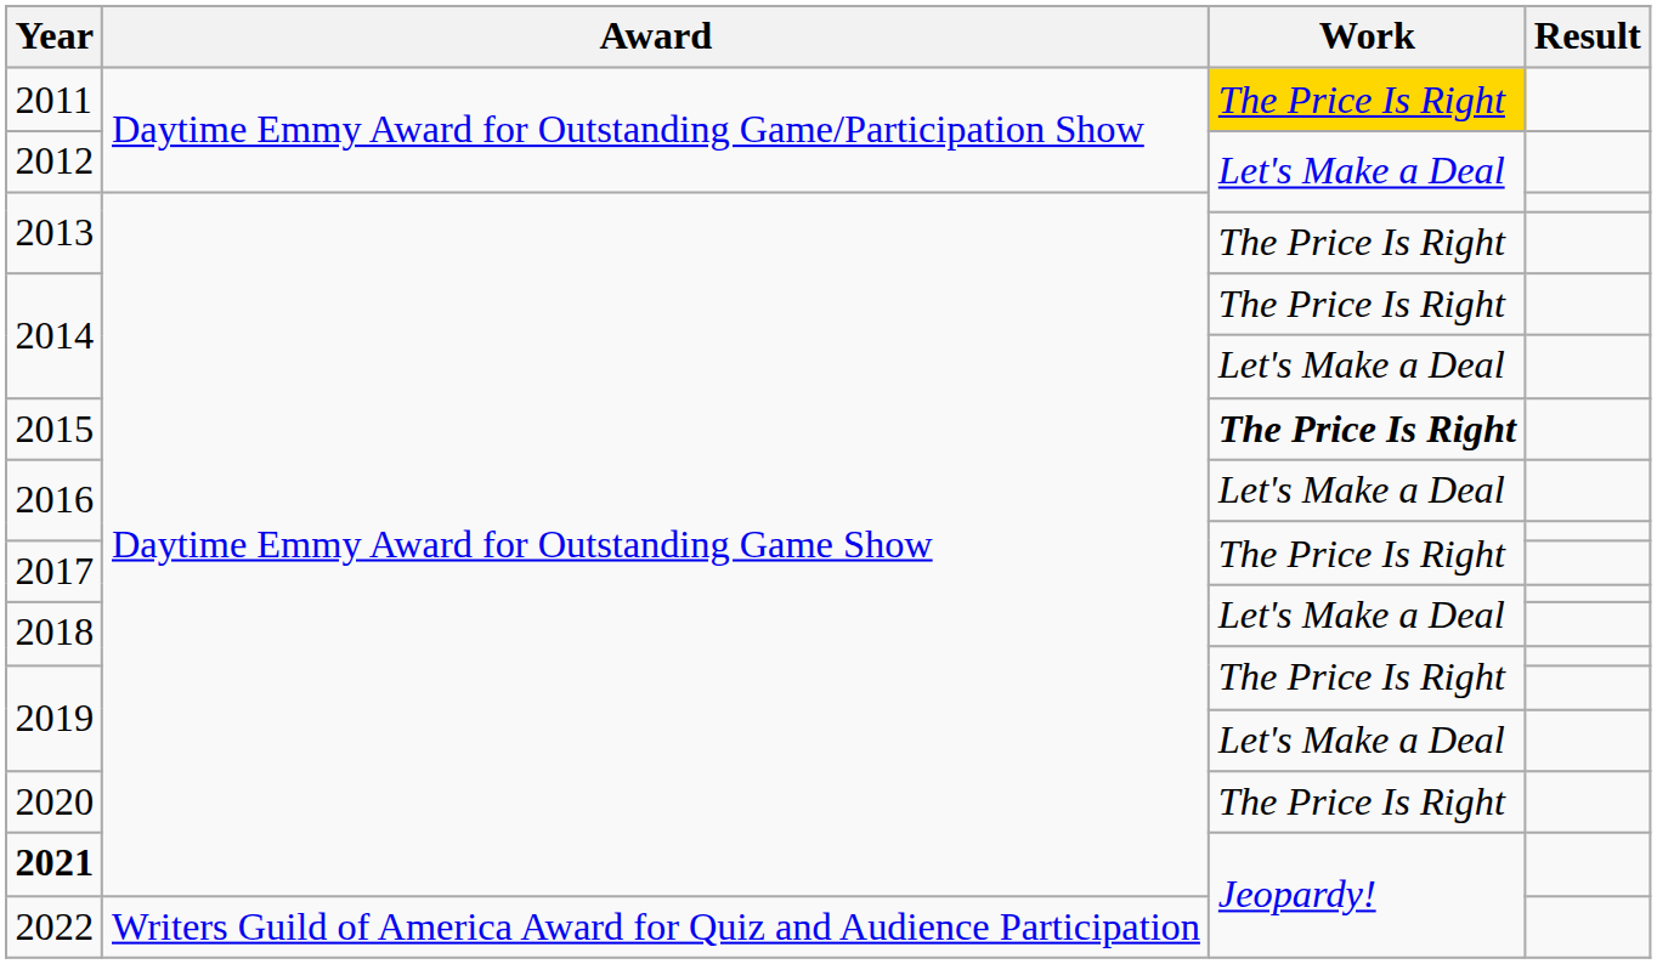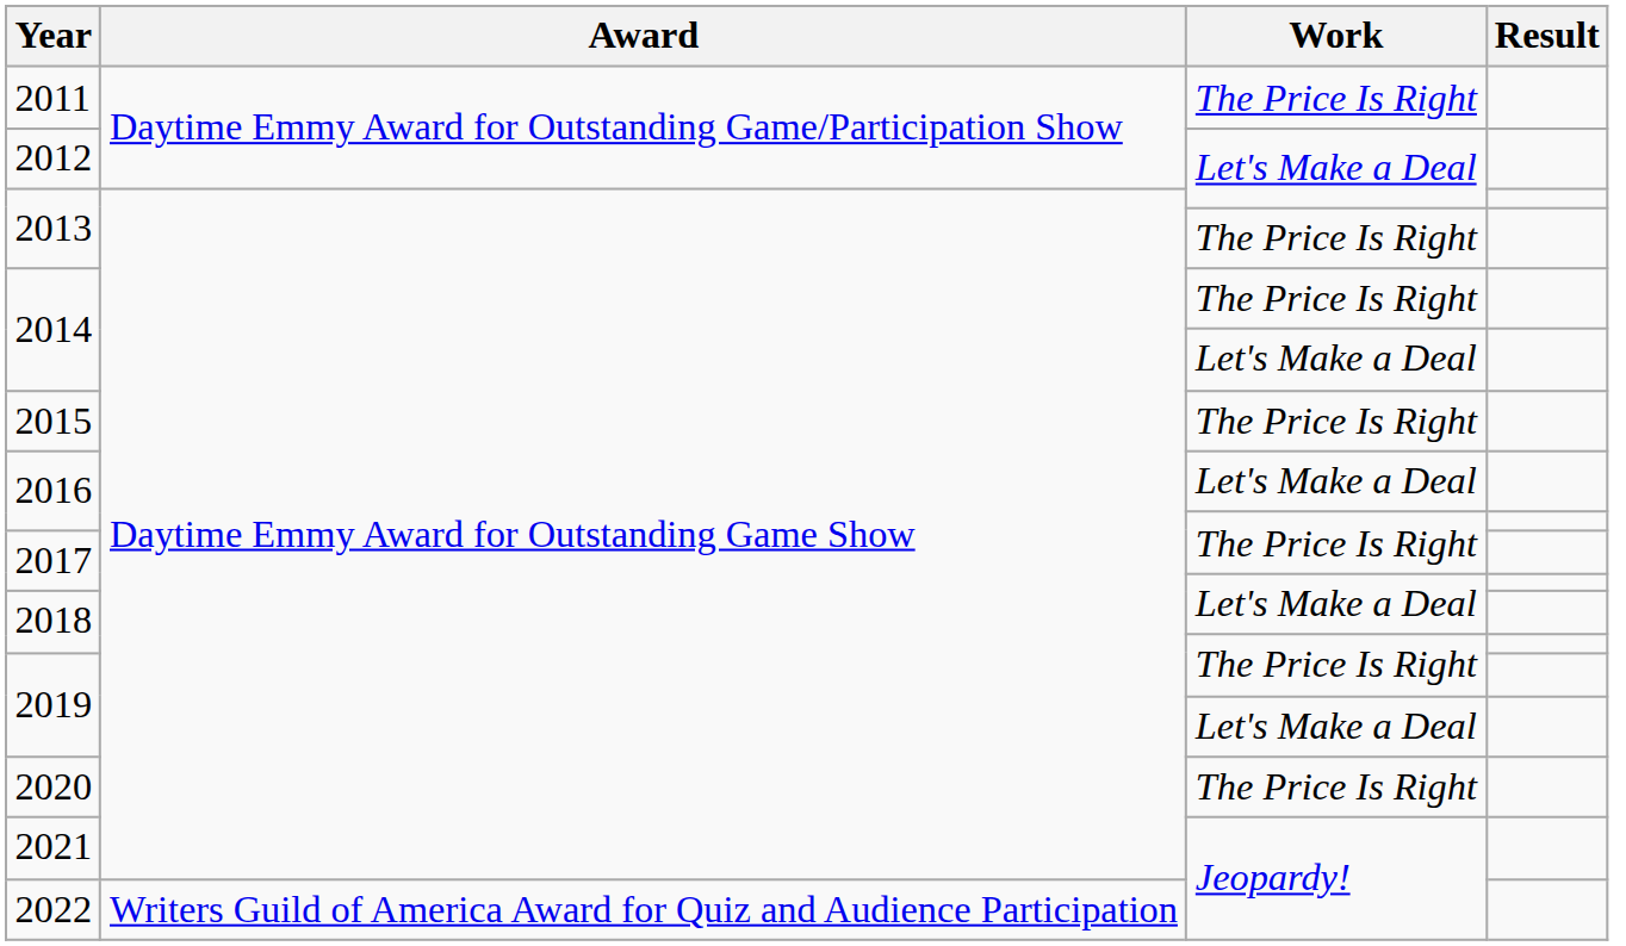2011 | Work: gold background -> no background
2015 | Work: bold -> normal
2021 | Year: bold -> normal
